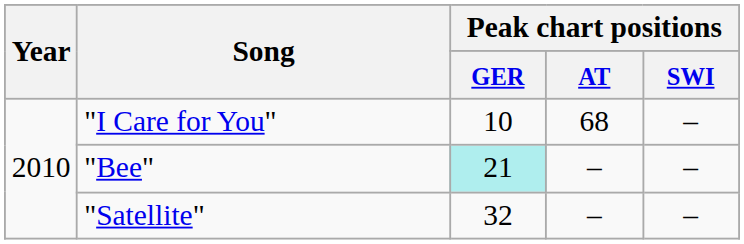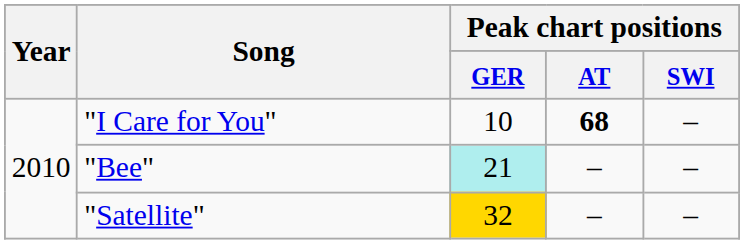"I Care for You" | Peak chart positions / AT: normal -> bold
"Satellite" | Peak chart positions / GER: no background -> gold background
